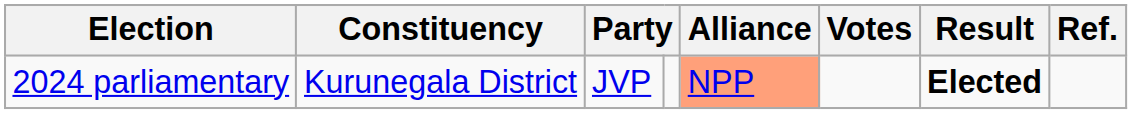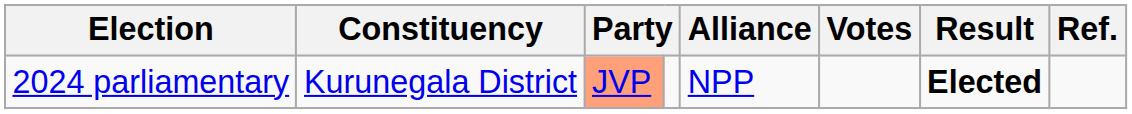2024 parliamentary | column 3: no background -> lightsalmon background
2024 parliamentary | Alliance: lightsalmon background -> no background
